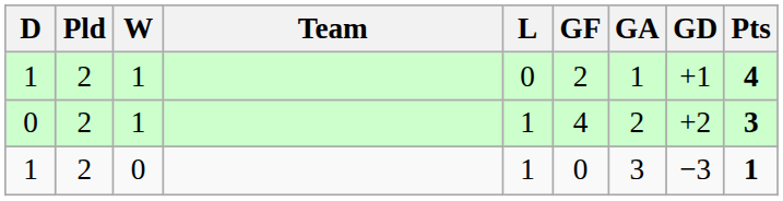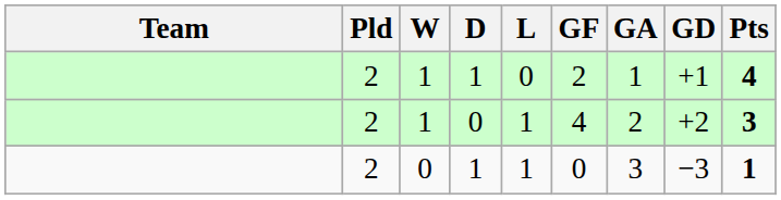columns swapped: Team <-> D
